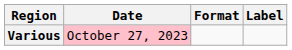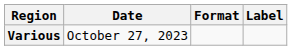Various | Date: pink background -> no background
